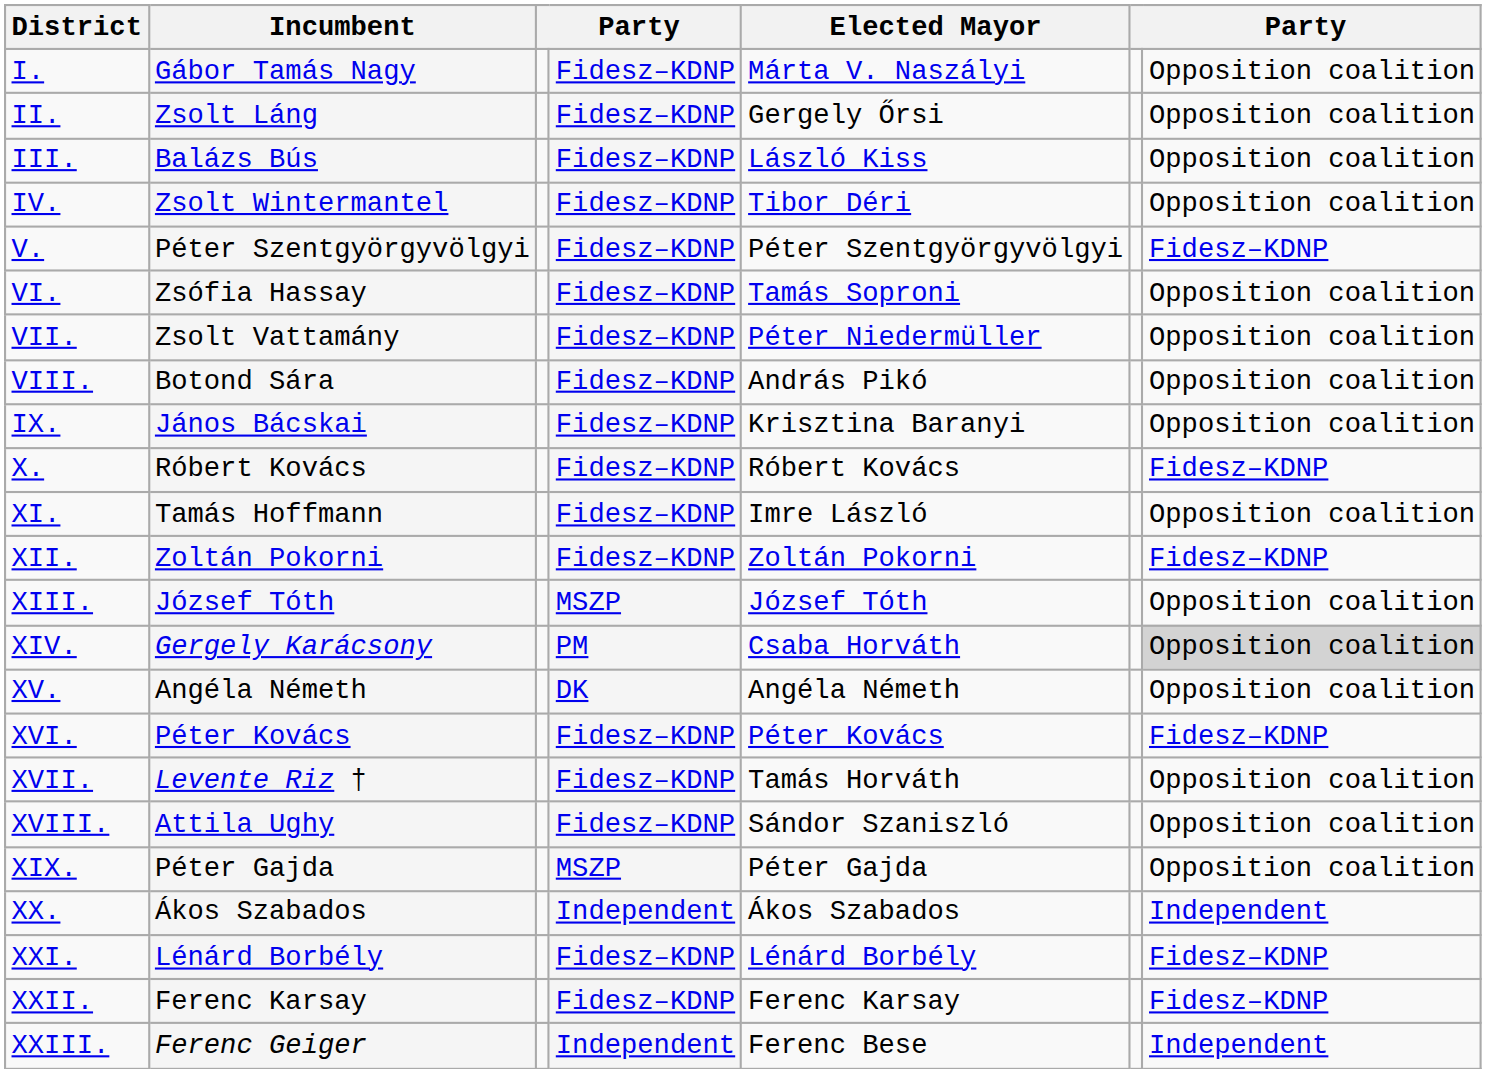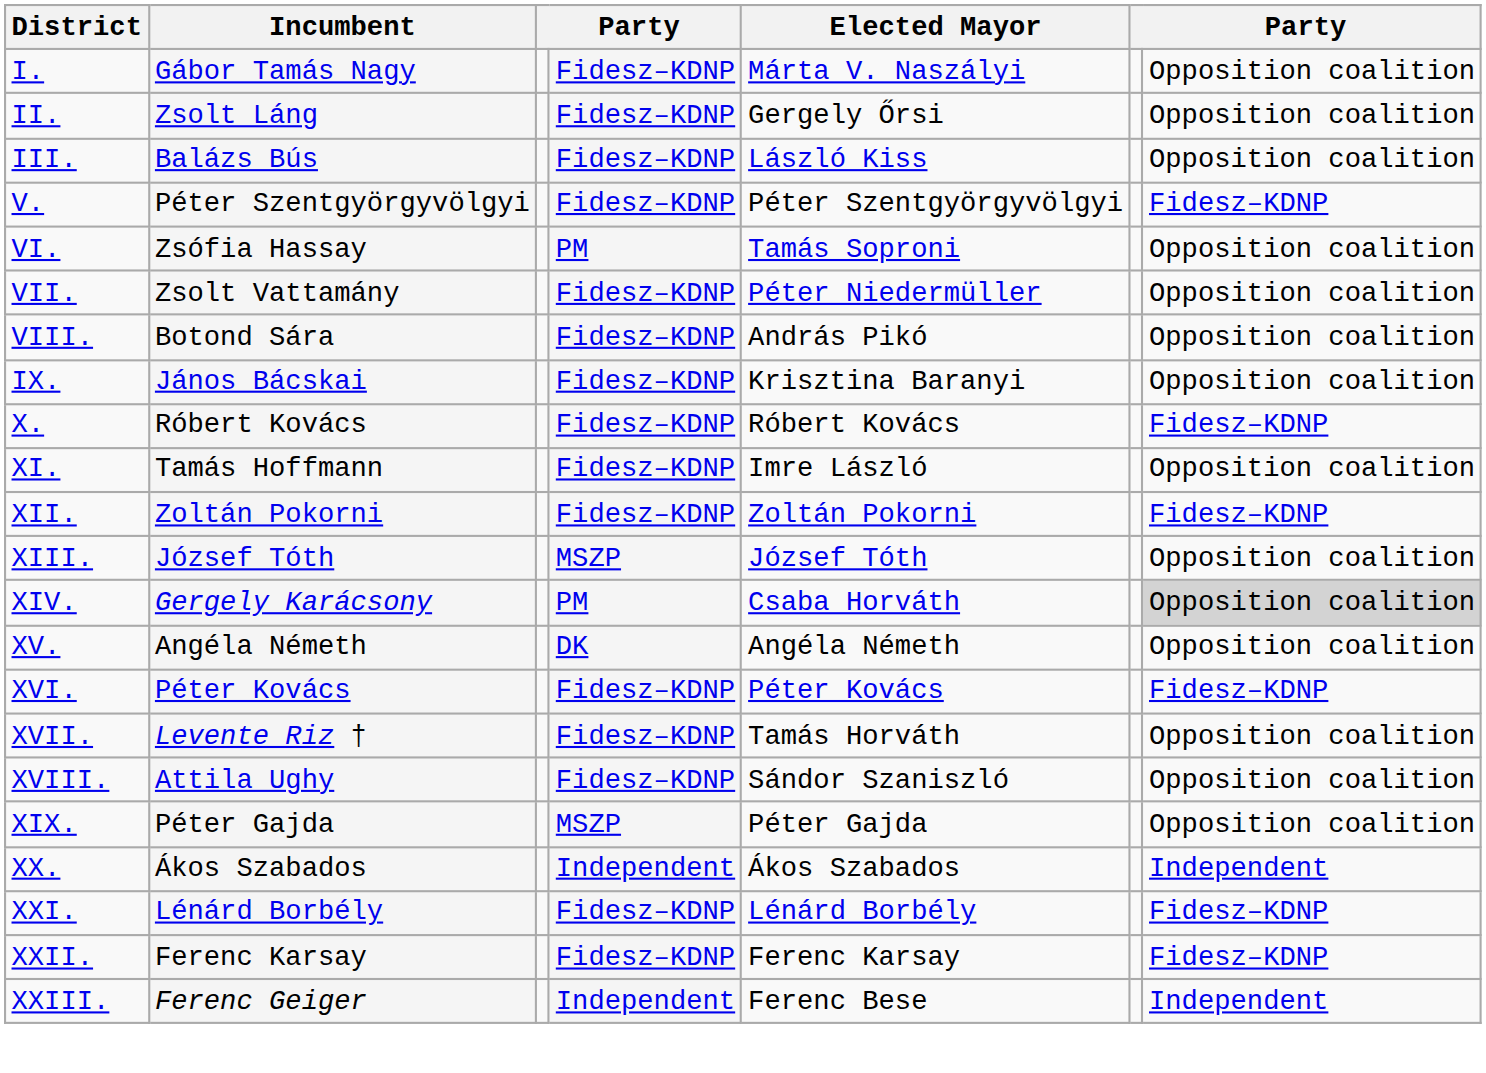- row: IV. | Zsolt Wintermantel | Fidesz–KDNP | Tibor Déri | Opposition coalition
VI. | column 4: Fidesz–KDNP -> PM
